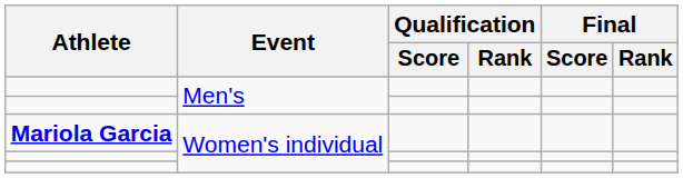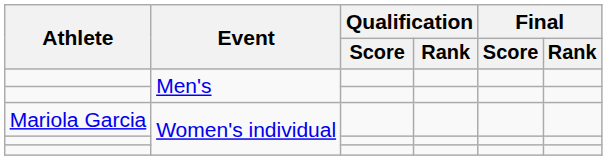Mariola Garcia | Athlete: bold -> normal
